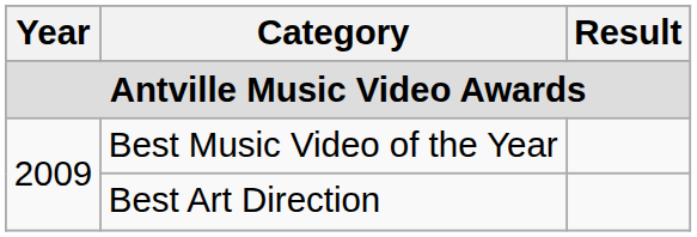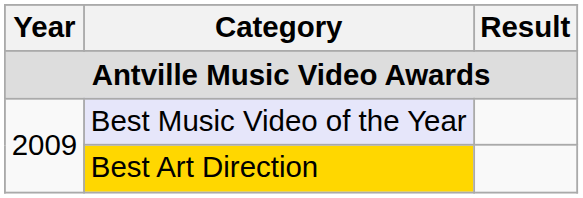Best Music Video of the Year | Category: no background -> lavender background
Best Art Direction | Category: no background -> gold background
